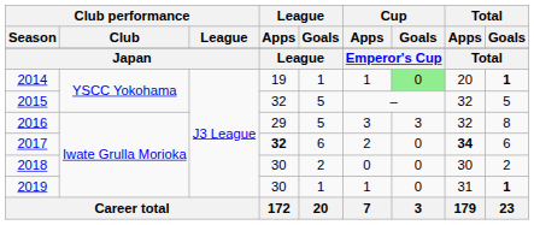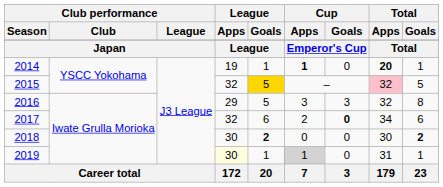2014 | Cup / Apps: normal -> bold
2014 | Cup / Goals: lightgreen background -> no background
2014 | Total / Apps: normal -> bold
2014 | Total / Goals: bold -> normal
2015 | League / Goals: no background -> gold background
2015 | Total / Apps: no background -> pink background
2017 | League / Apps: bold -> normal
2017 | Cup / Goals: normal -> bold
2017 | Total / Apps: bold -> normal
2018 | League / Goals: normal -> bold
2018 | Total / Goals: normal -> bold
2019 | League / Apps: no background -> lightyellow background
2019 | Cup / Apps: no background -> lightgrey background
2019 | Total / Goals: bold -> normal
